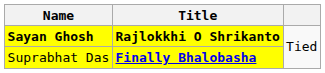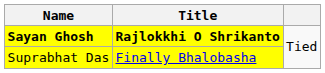Suprabhat Das | Title: bold -> normal
